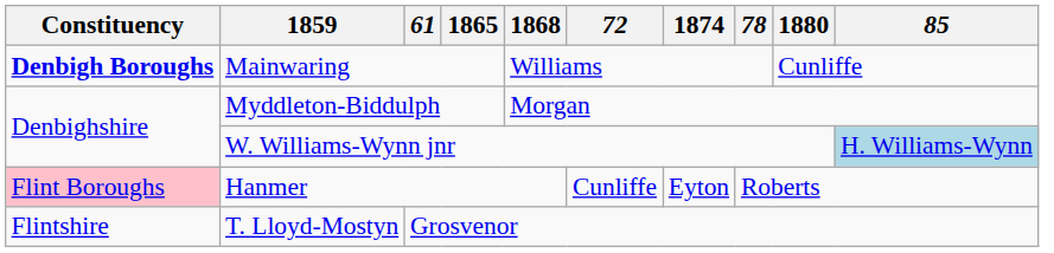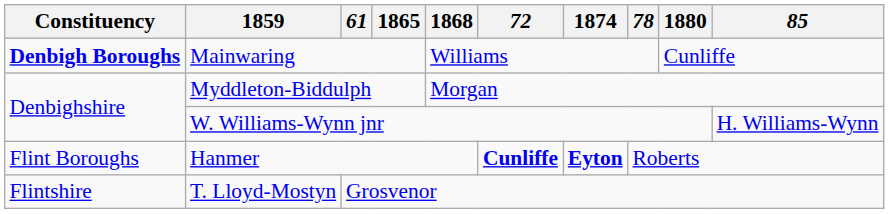W. Williams-Wynn jnr | 85: lightblue background -> no background
Hanmer | Constituency: pink background -> no background
Hanmer | 72: normal -> bold
Hanmer | 1874: normal -> bold
